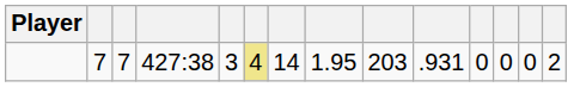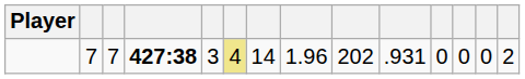row 2 | column 4: normal -> bold
row 2 | column 8: 1.95 -> 1.96
row 2 | column 9: 203 -> 202
